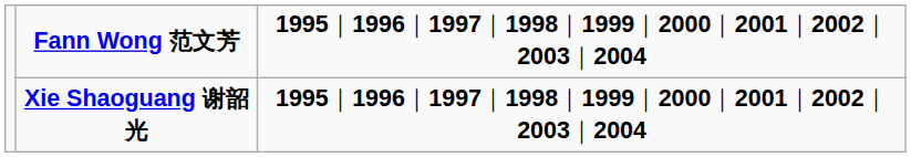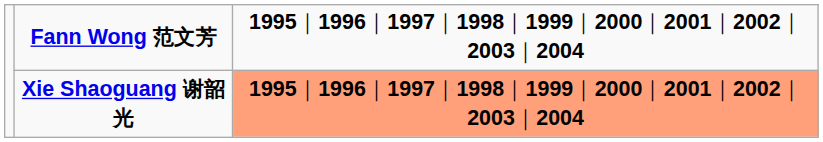Xie Shaoguang 谢韶光 | column 3: no background -> lightsalmon background
